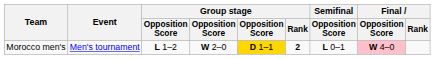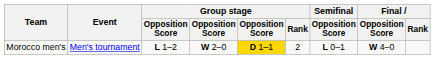Morocco men's | Group stage / Rank: bold -> normal
Morocco men's | Final / Opposition Score: pink background -> no background
